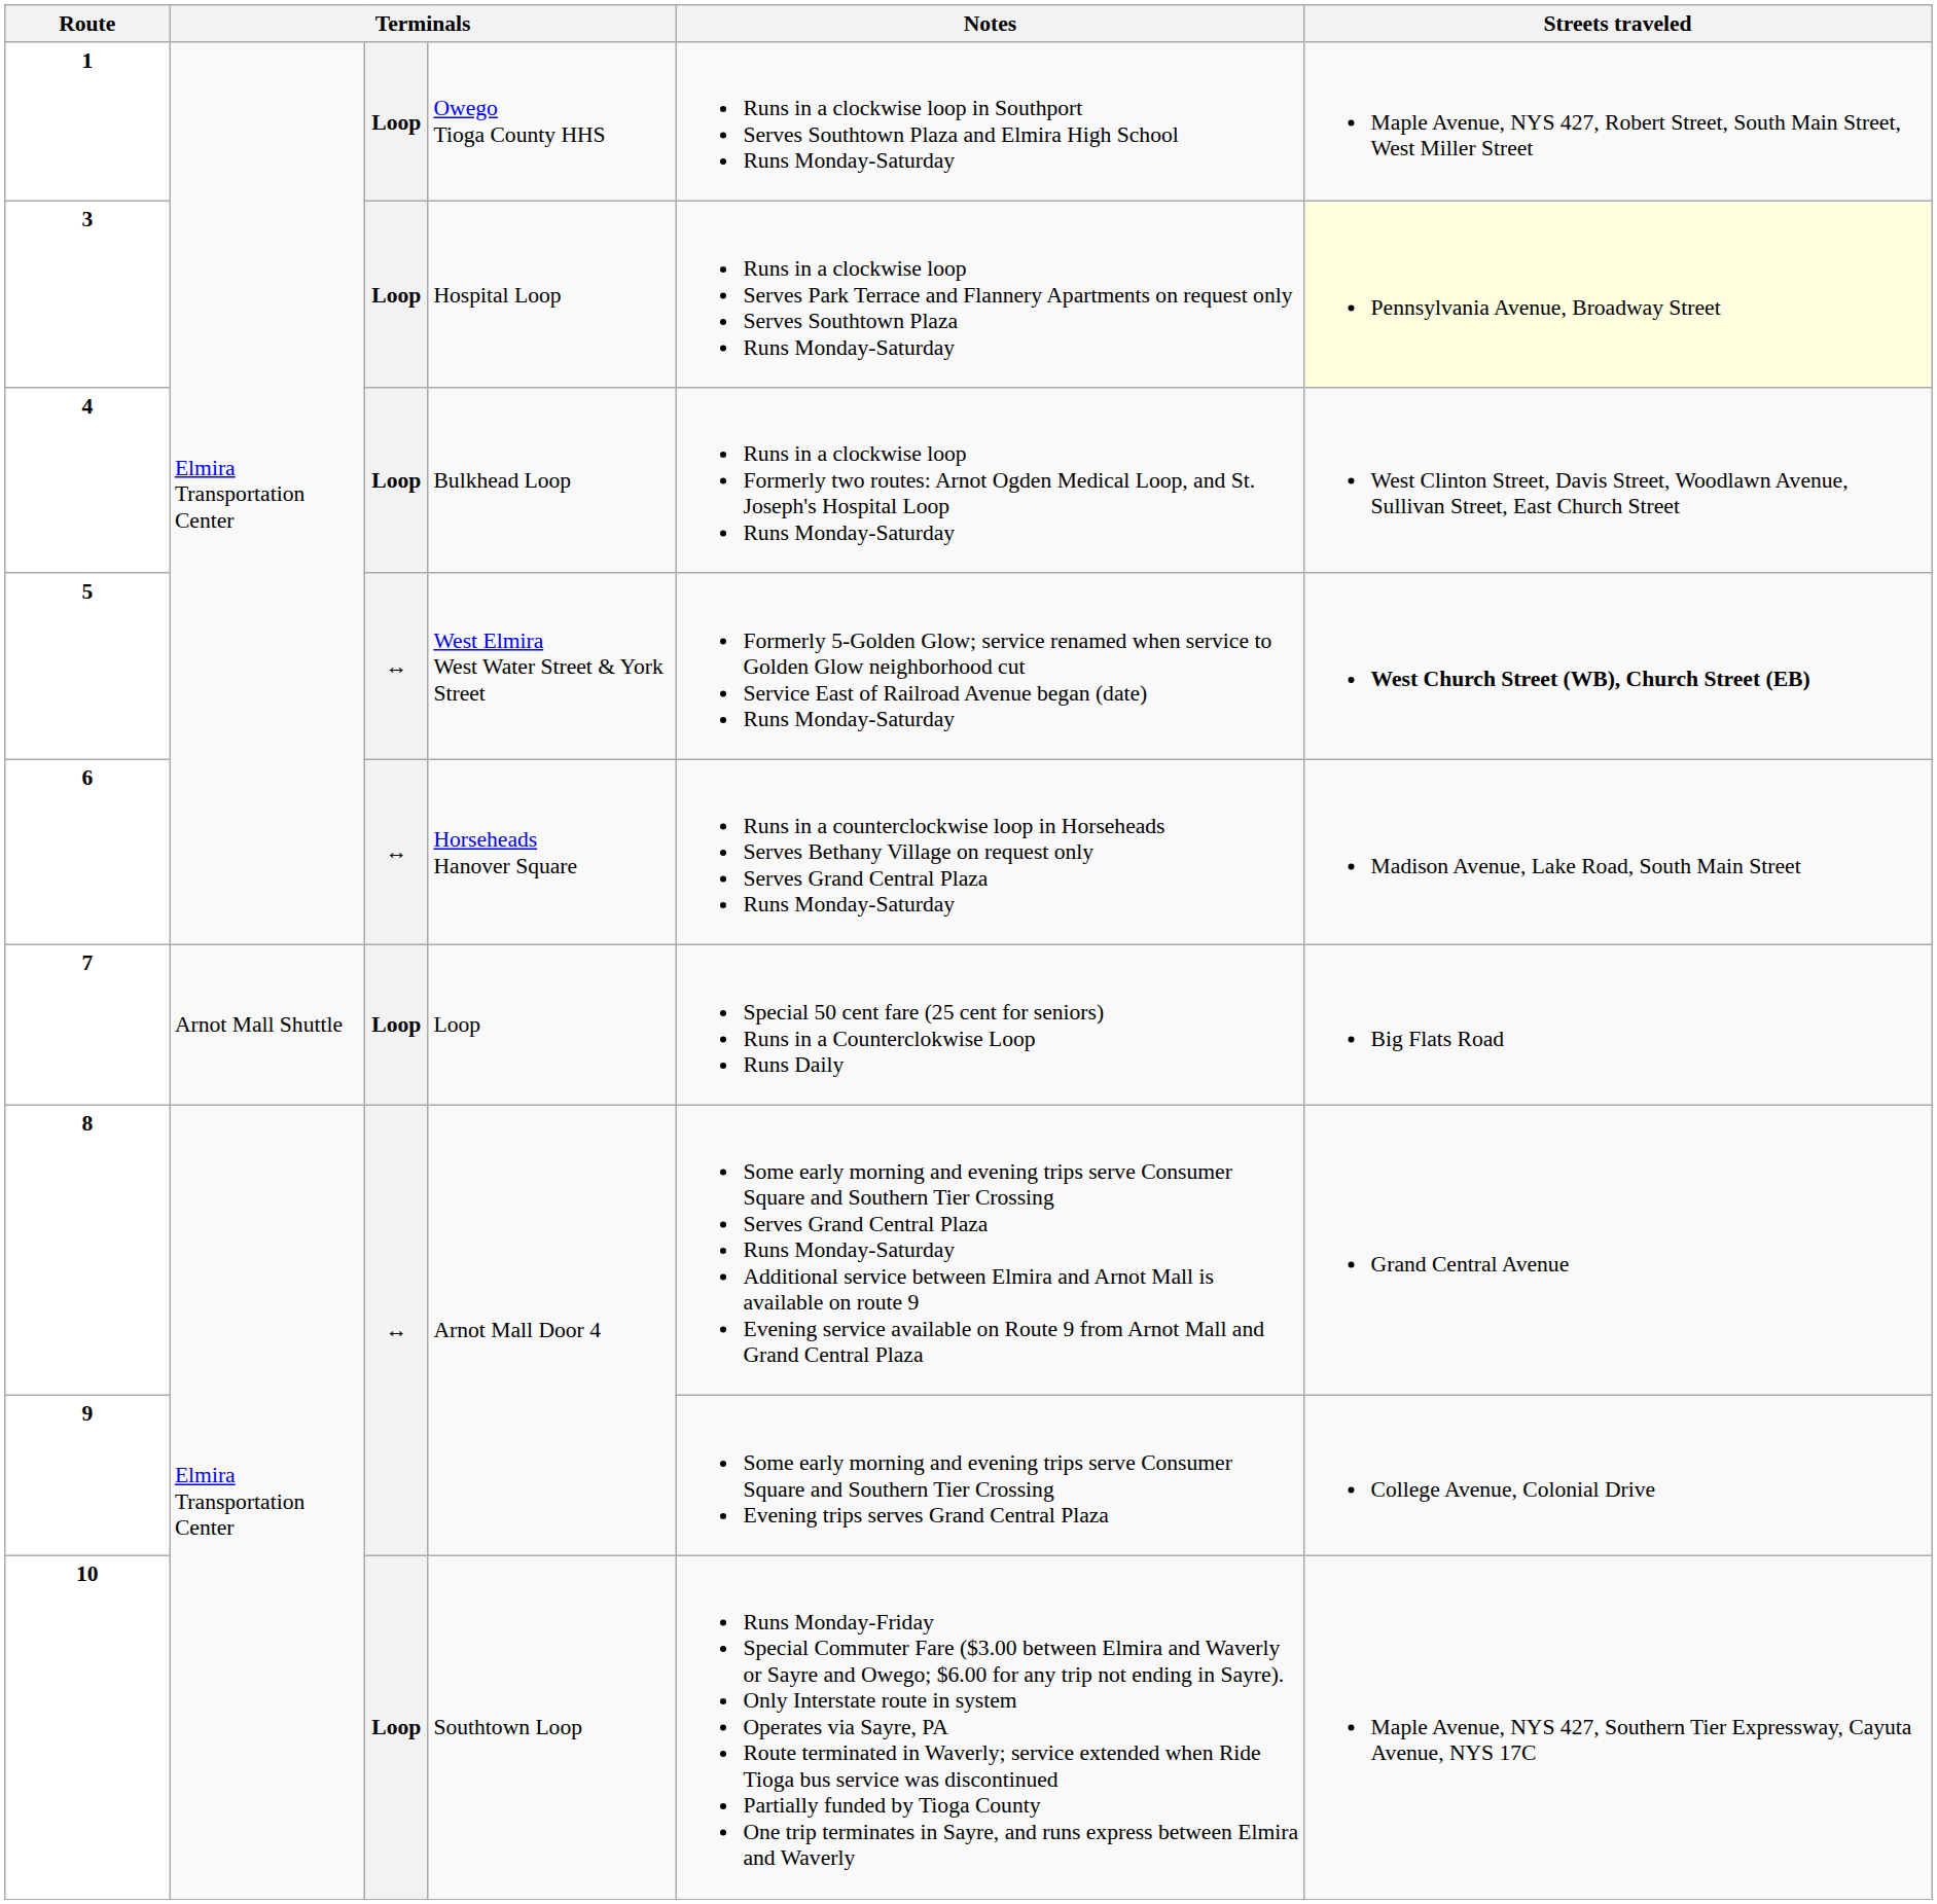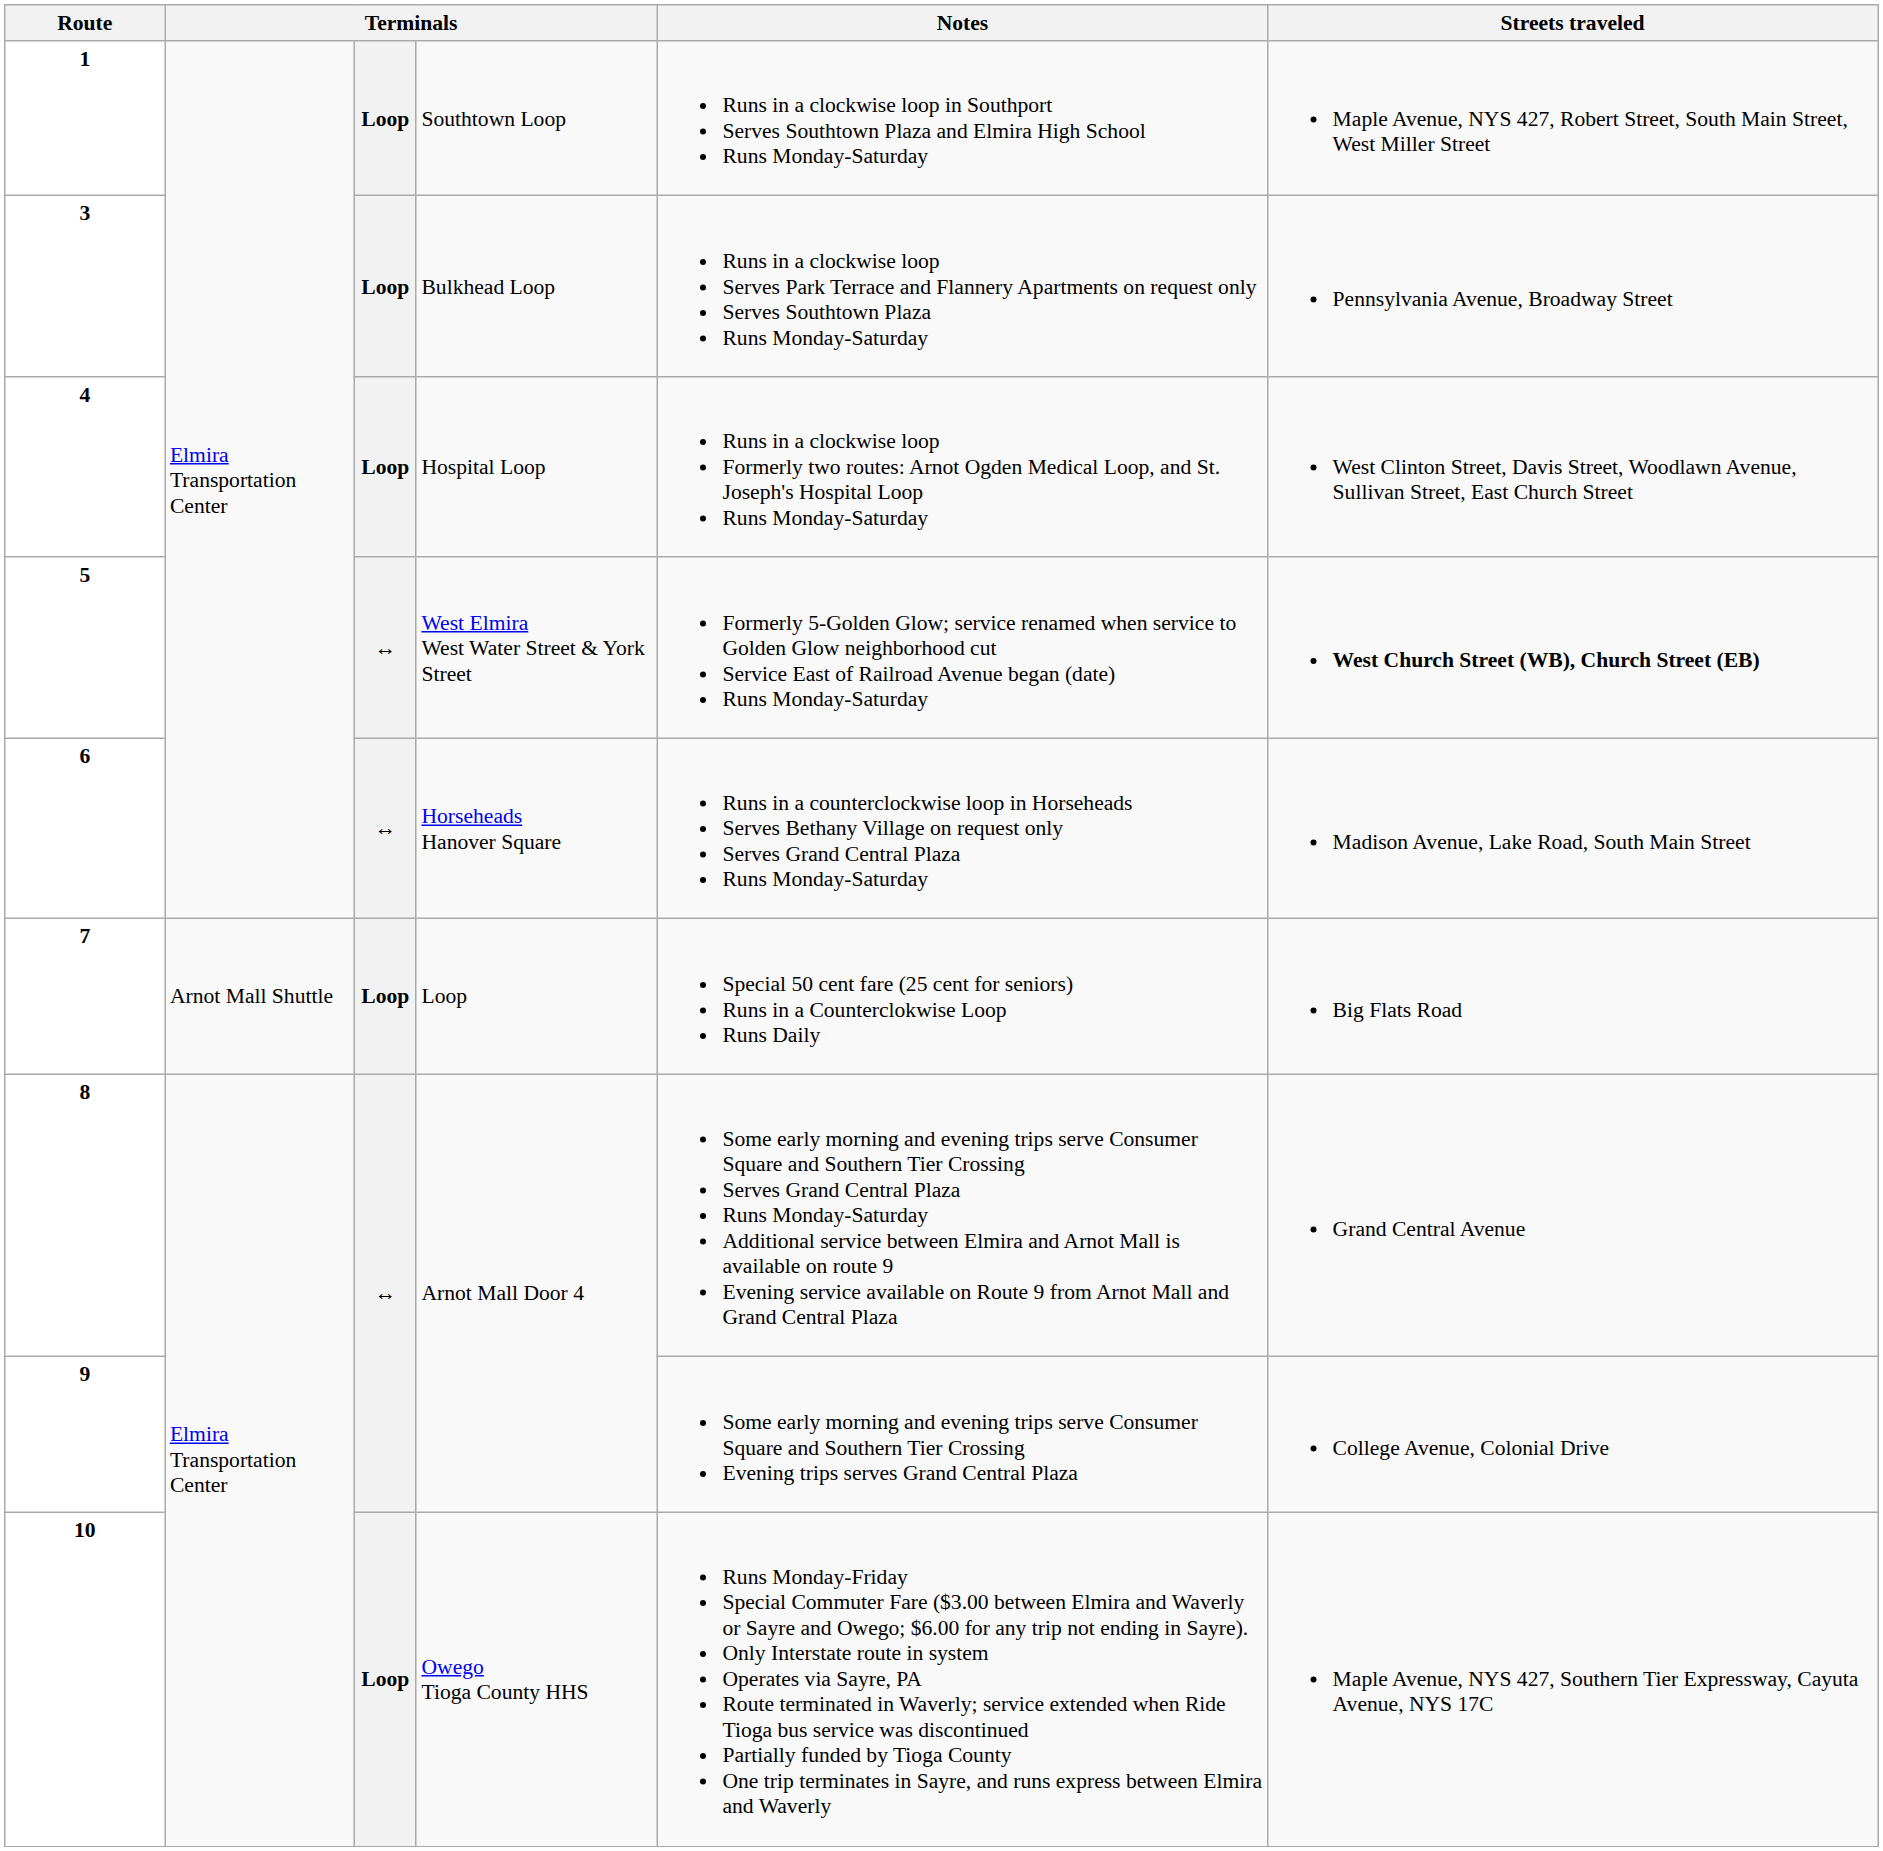1 | column 4: Owego Tioga County HHS -> Southtown Loop
3 | column 4: Hospital Loop -> Bulkhead Loop
3 | Streets traveled: lightyellow background -> no background
4 | column 4: Bulkhead Loop -> Hospital Loop
10 | column 4: Southtown Loop -> Owego Tioga County HHS
